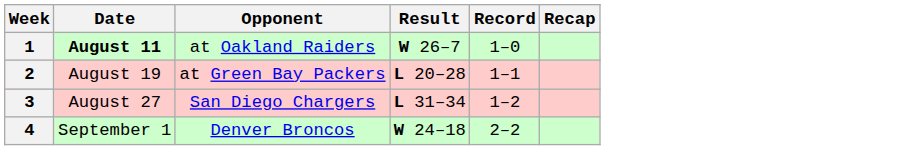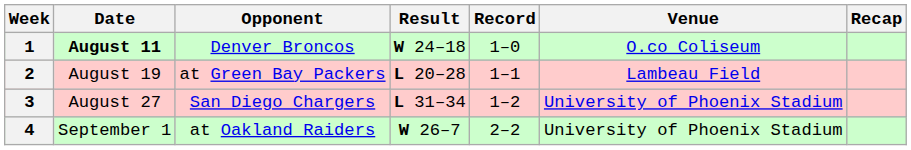+ column: Venue | O.co Coliseum | Lambeau Field | University of Phoenix Stadium | University of Phoenix Stadium
1 | Opponent: at Oakland Raiders -> Denver Broncos
1 | Result: W 26–7 -> W 24–18
4 | Opponent: Denver Broncos -> at Oakland Raiders
4 | Result: W 24–18 -> W 26–7
